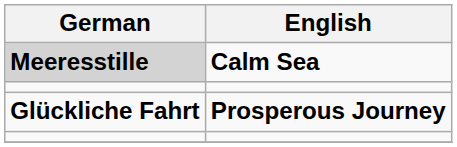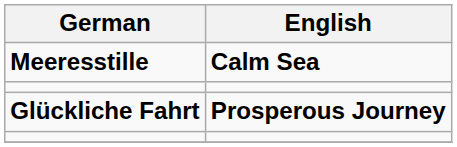row 2 | German: lightgrey background -> no background
